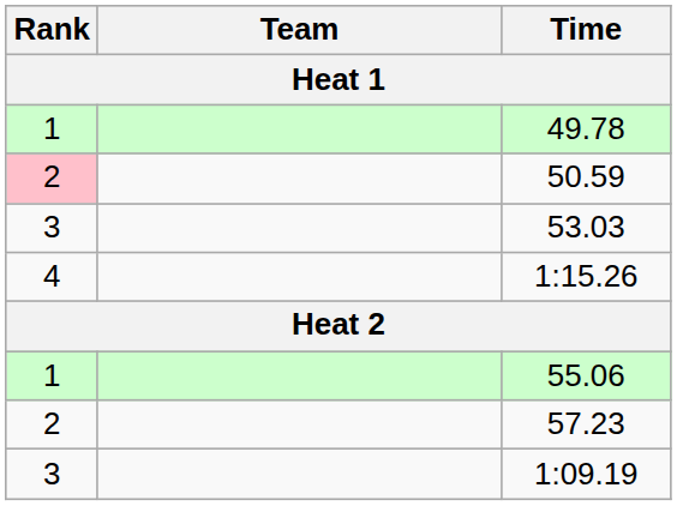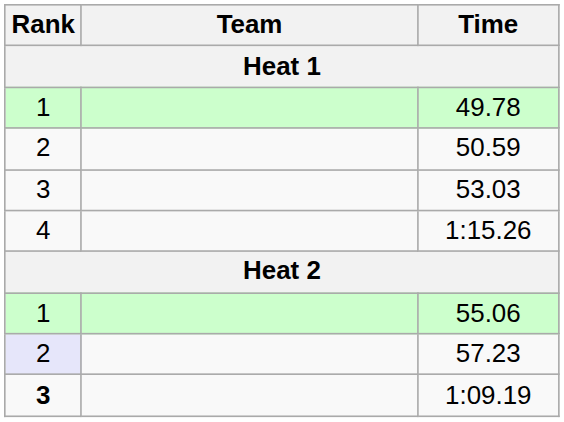50.59 | Rank: pink background -> no background
57.23 | Rank: no background -> lavender background
1:09.19 | Rank: normal -> bold
